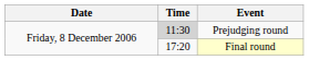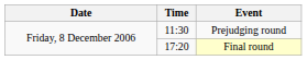Prejudging round | Time: lightgrey background -> no background
